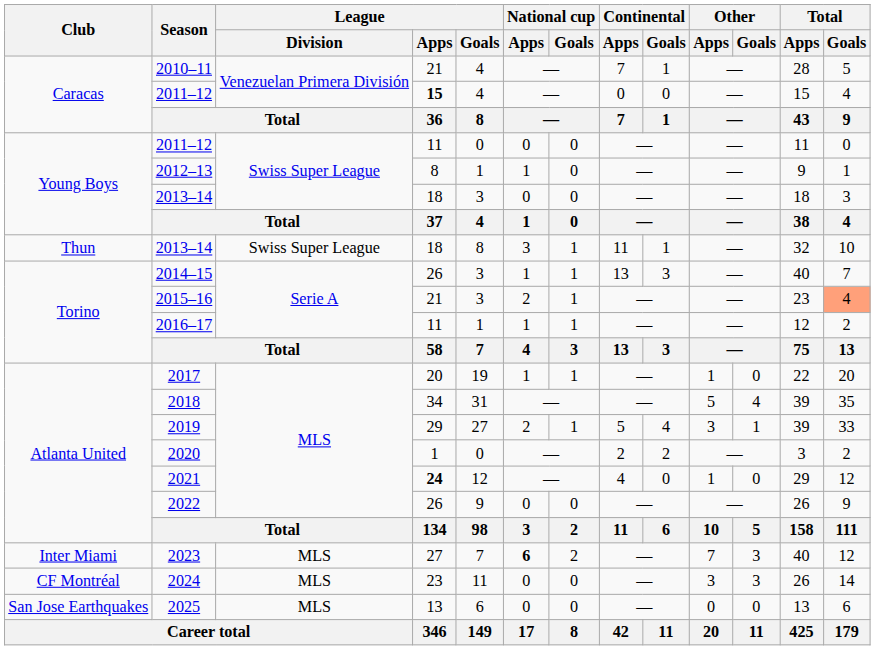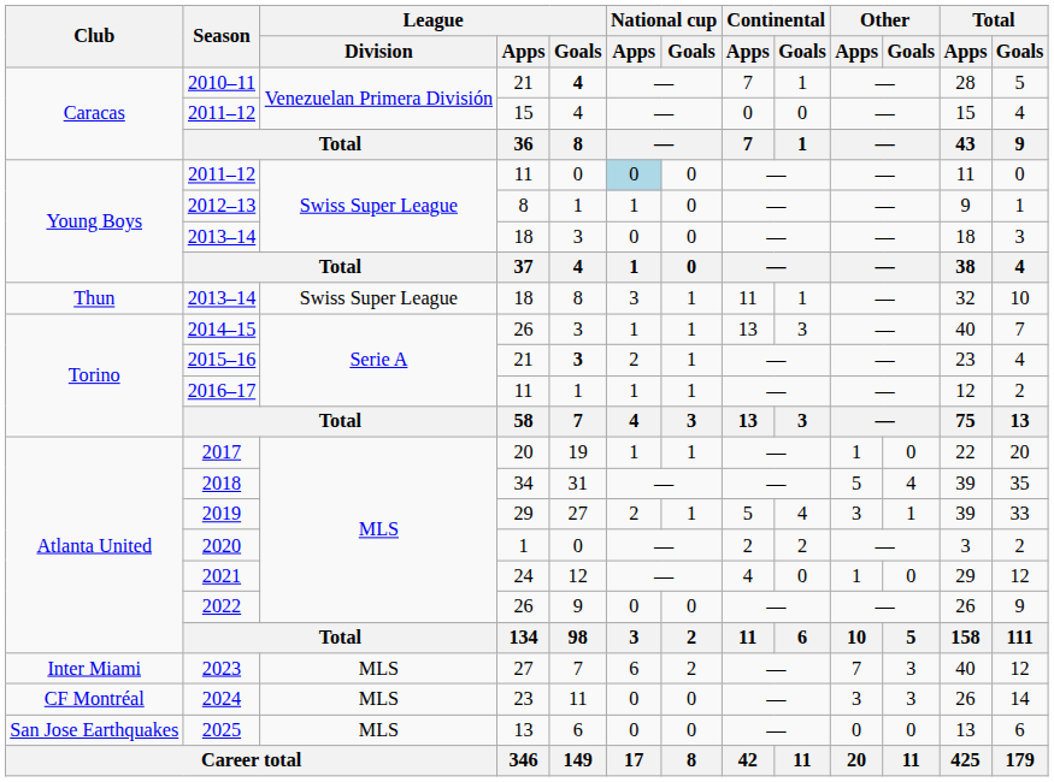2010–11 | League / Goals: normal -> bold
Caracas / 2011–12 | League / Apps: bold -> normal
Young Boys / 2011–12 | National cup / Apps: no background -> lightblue background
2015–16 | League / Goals: normal -> bold
2015–16 | Total / Goals: lightsalmon background -> no background
2021 | League / Apps: bold -> normal
2023 | National cup / Apps: bold -> normal
